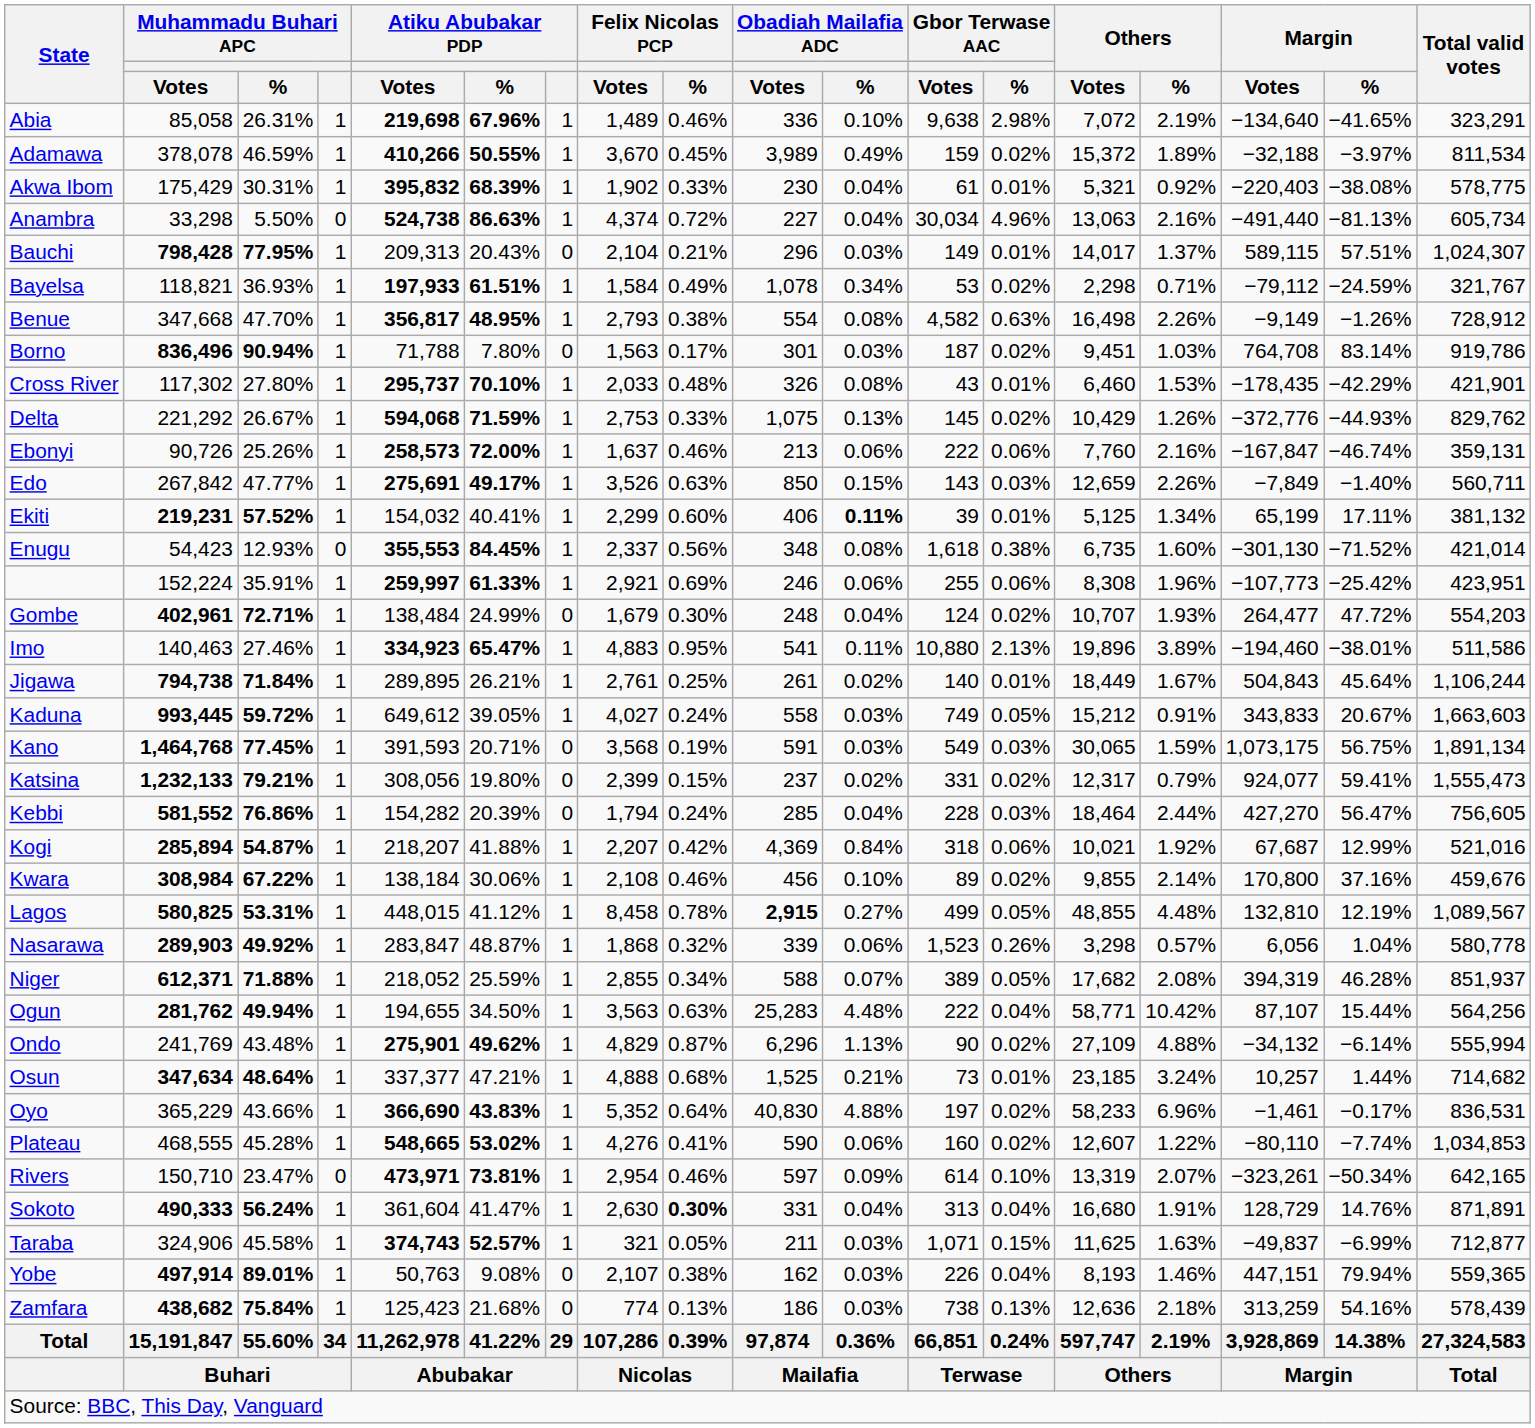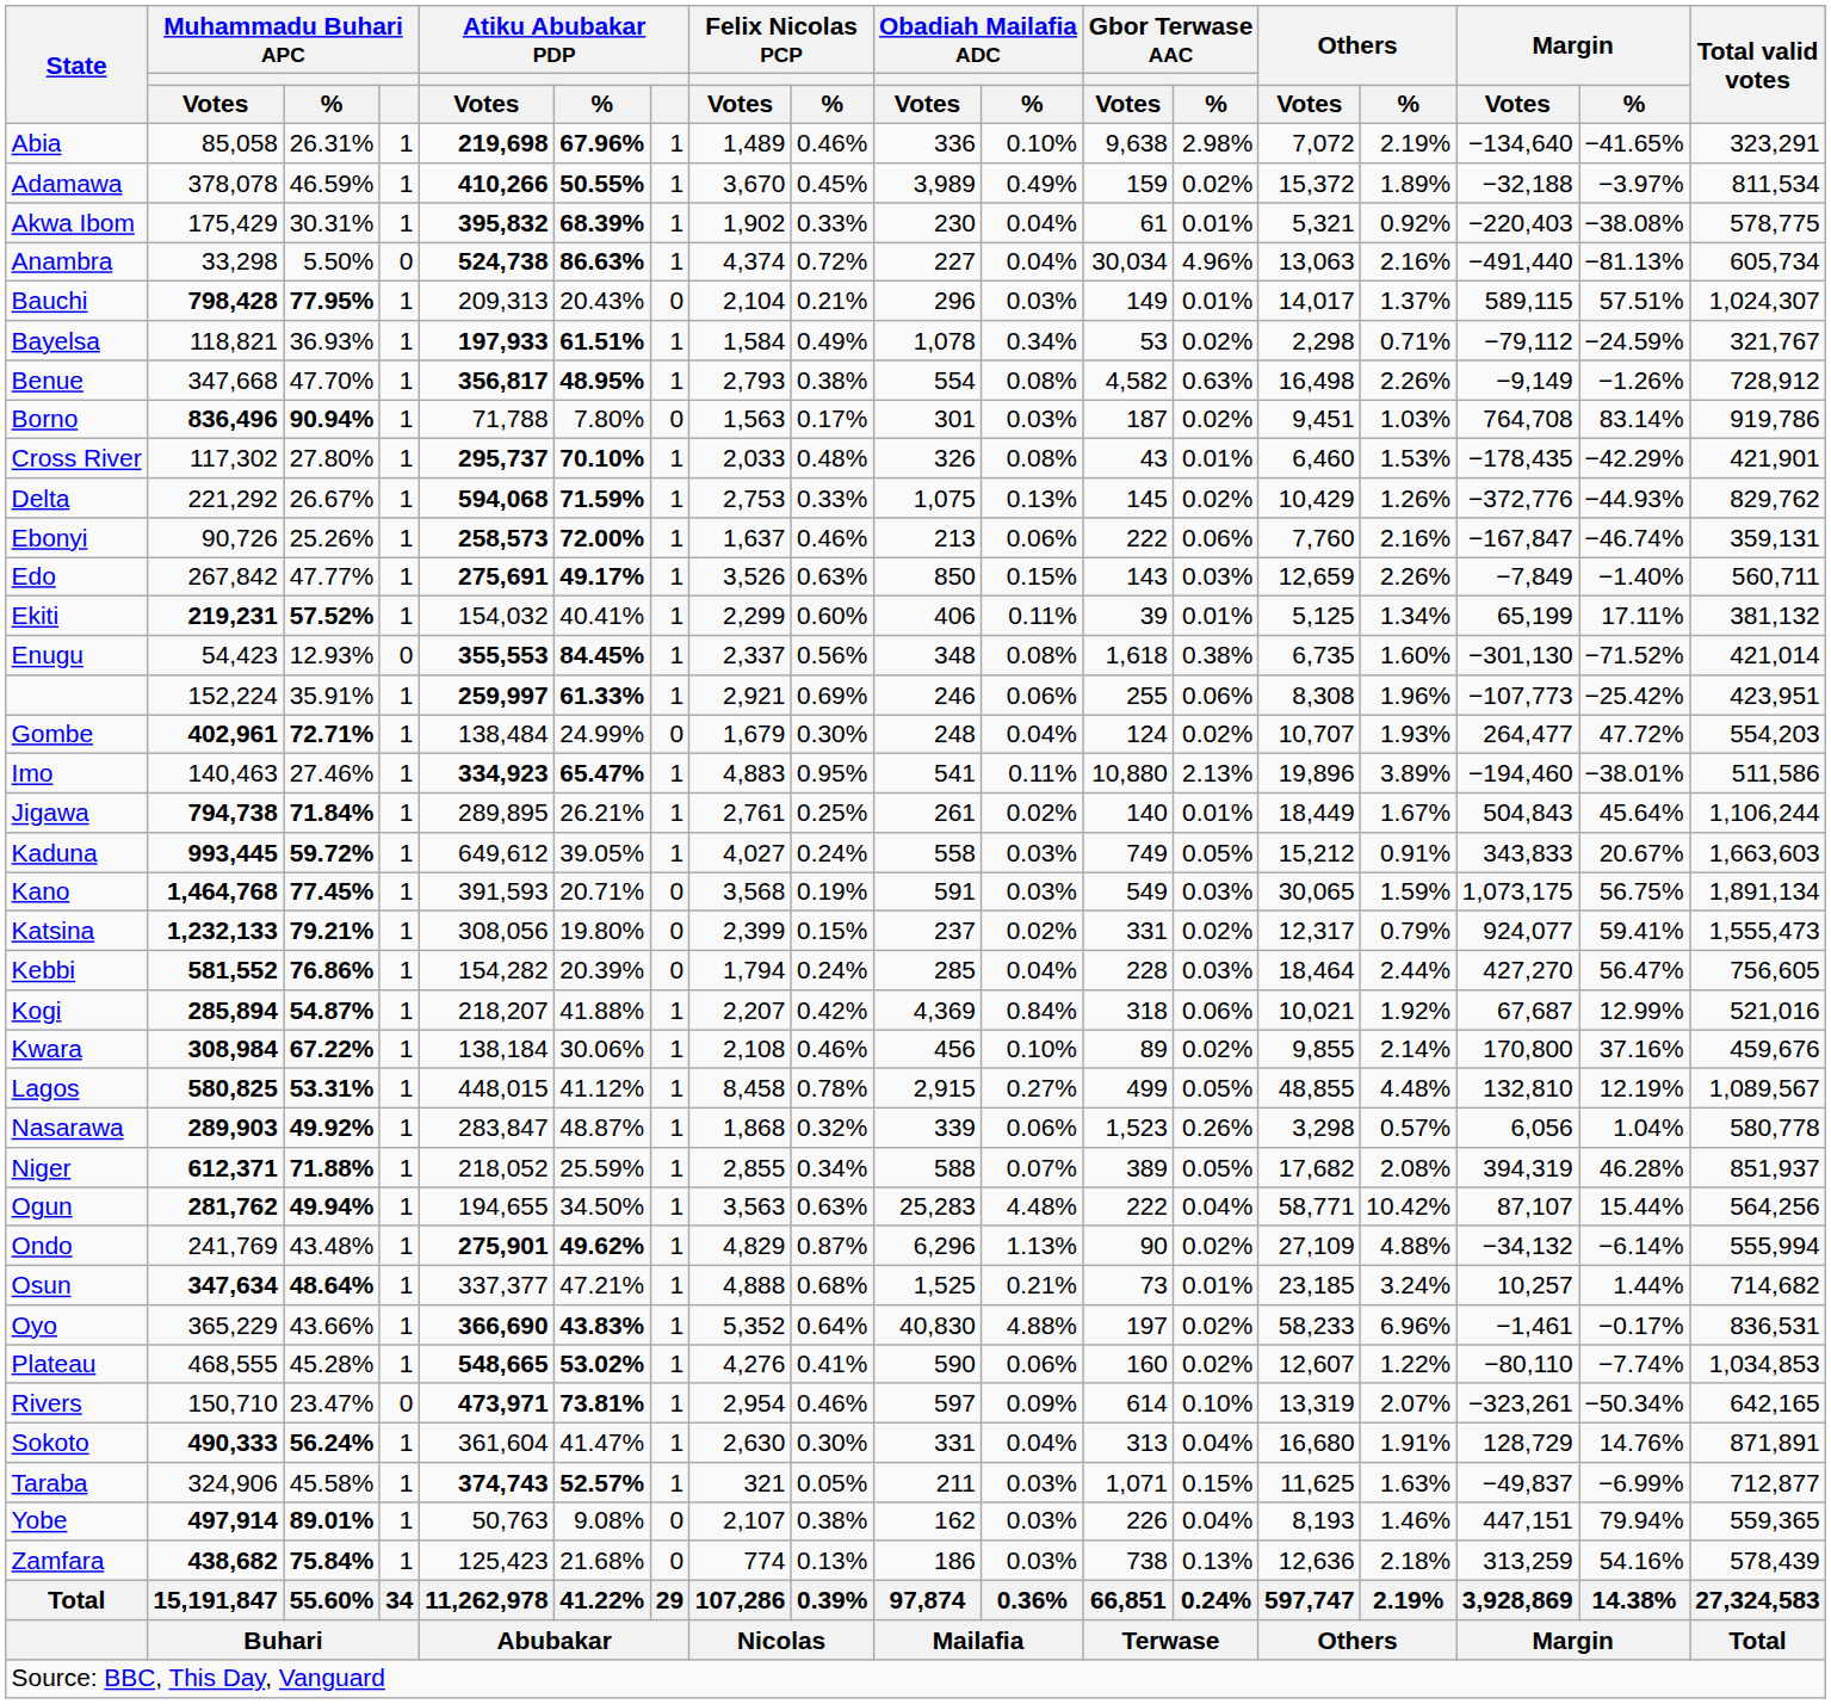Ekiti | Obadiah Mailafia ADC / %: bold -> normal
Lagos | Obadiah Mailafia ADC / Votes: bold -> normal
Sokoto | Felix Nicolas PCP / %: bold -> normal
